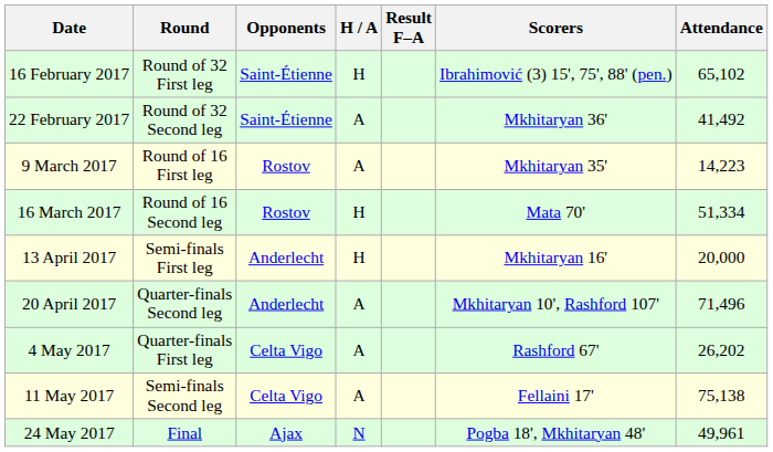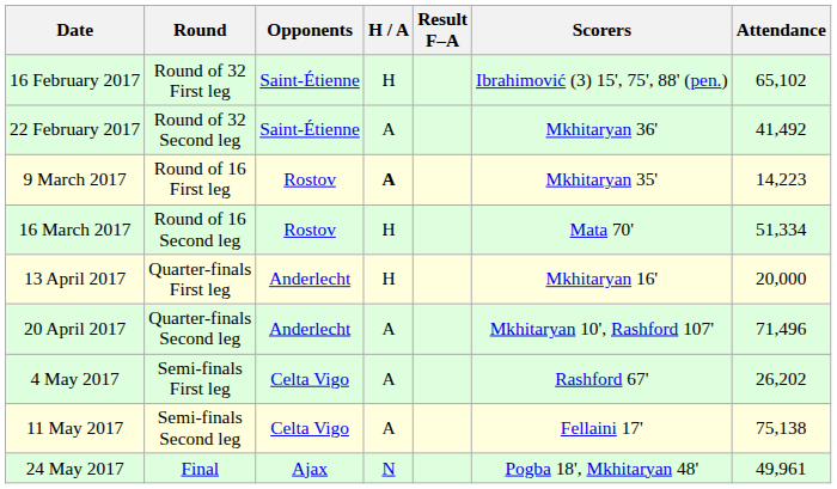9 March 2017 | H / A: normal -> bold
13 April 2017 | Round: Semi-finals First leg -> Quarter-finals First leg
4 May 2017 | Round: Quarter-finals First leg -> Semi-finals First leg
